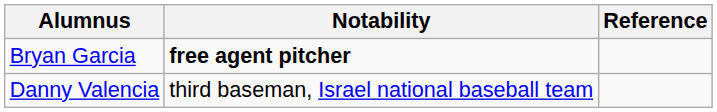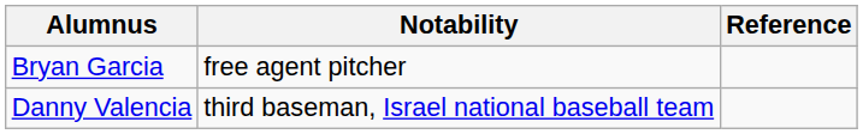Bryan Garcia | Notability: bold -> normal
